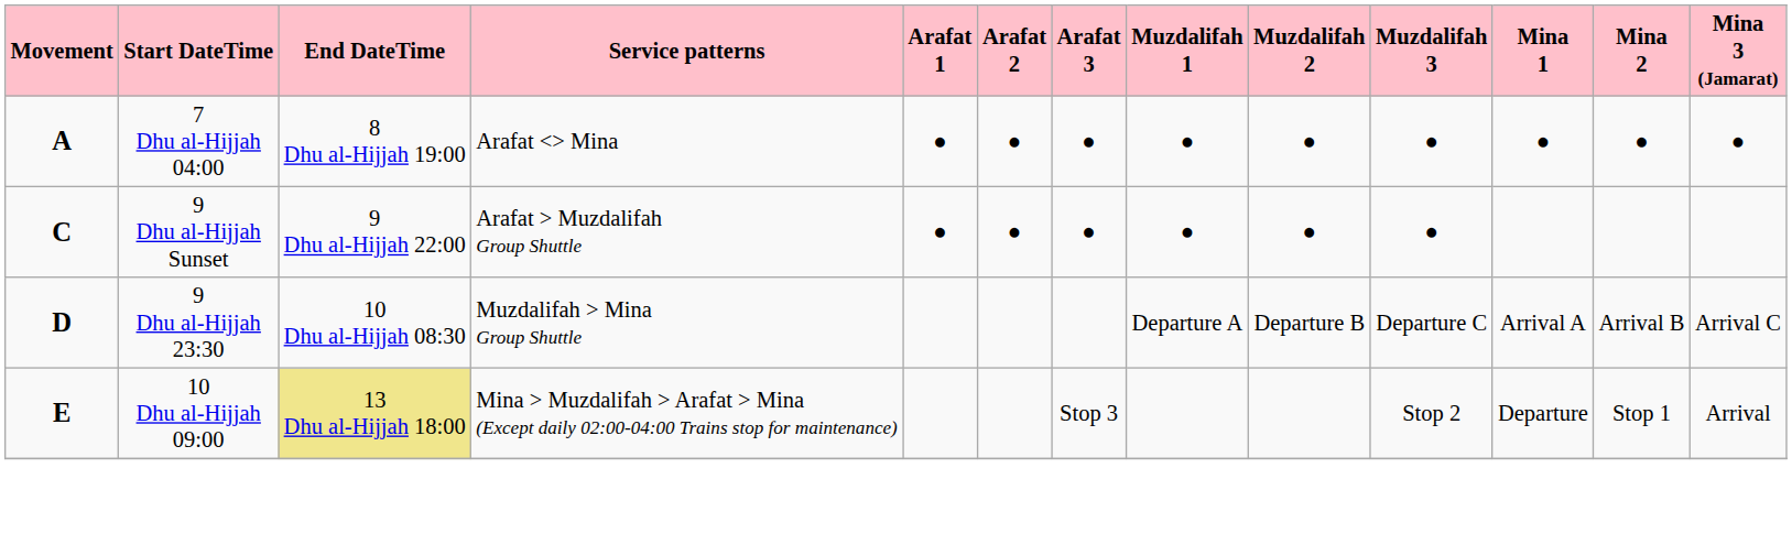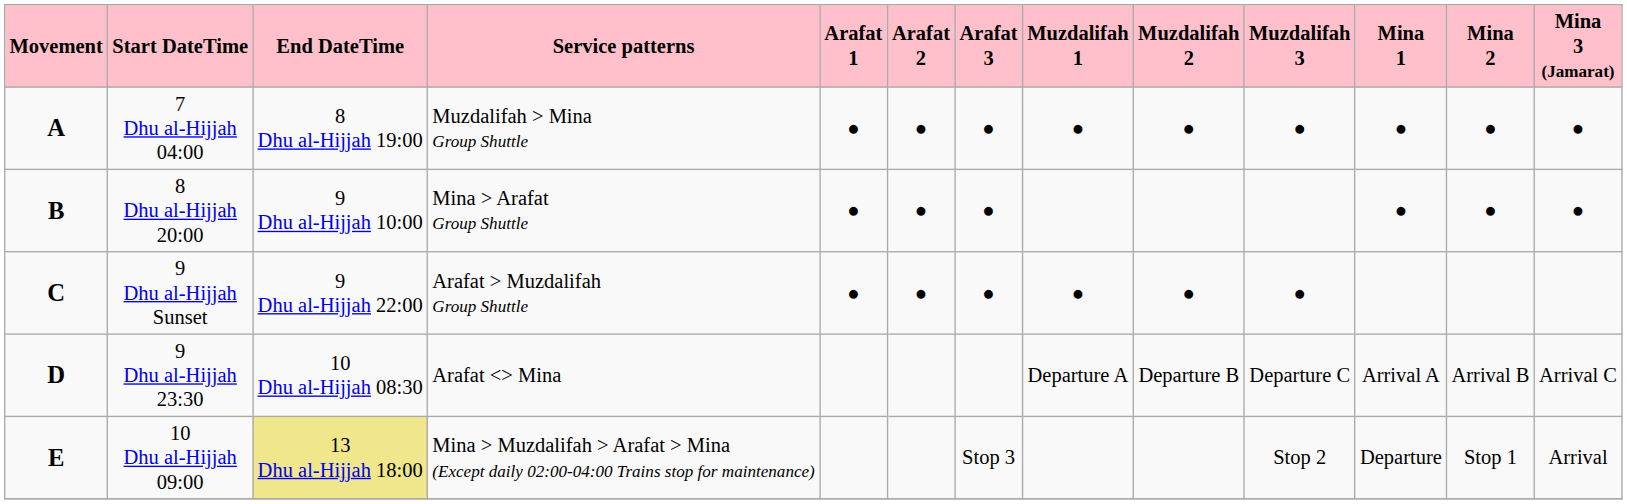7 Dhu al-Hijjah 04:00 | Service patterns: Arafat <> Mina -> Muzdalifah > Mina Group Shuttle
+ row: B | 8 Dhu al-Hijjah 20:00 | 9 Dhu al-Hijjah 10:00 | Mina > Arafat Group Shuttle | ● | ● | ● | ● | ● | ●
9 Dhu al-Hijjah 23:30 | Service patterns: Muzdalifah > Mina Group Shuttle -> Arafat <> Mina
